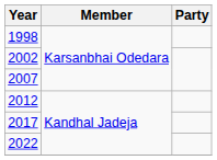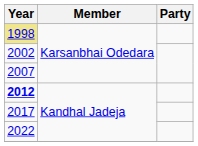1998 | Year: no background -> khaki background
2012 | Year: normal -> bold
